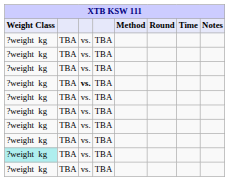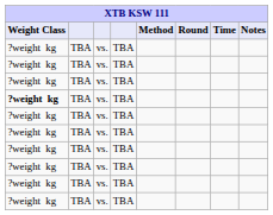row 6 | Weight Class: normal -> bold
row 6 | column 3: bold -> normal
row 11 | Weight Class: paleturquoise background -> no background
